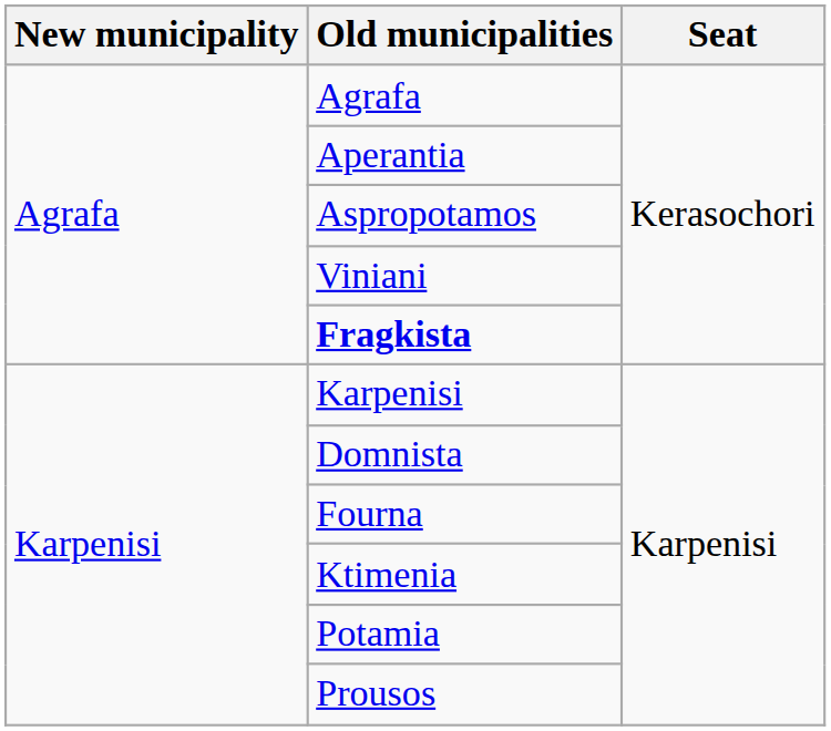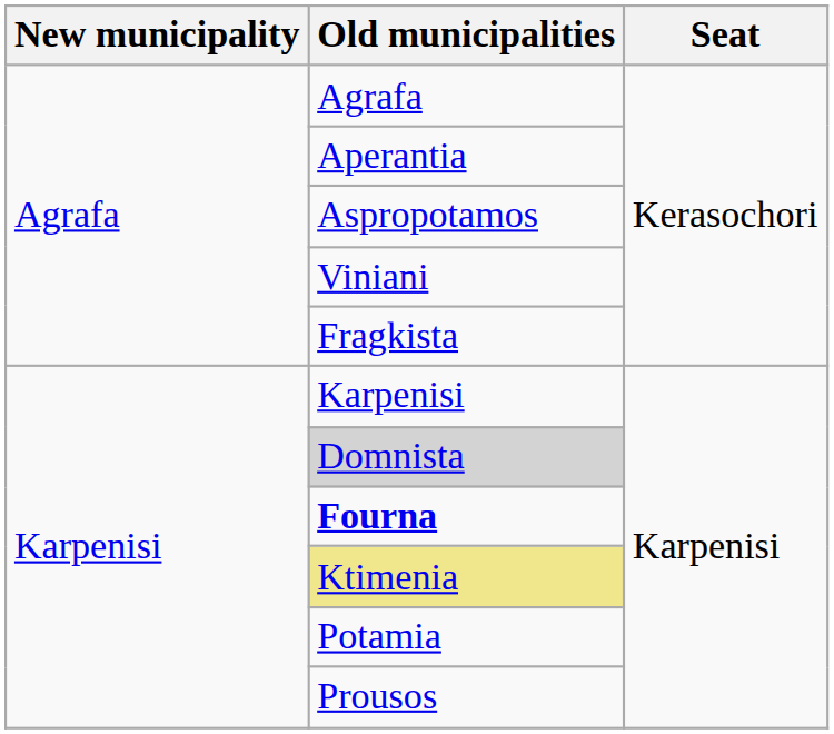Fragkista | Old municipalities: bold -> normal
Domnista | Old municipalities: no background -> lightgrey background
Fourna | Old municipalities: normal -> bold
Ktimenia | Old municipalities: no background -> khaki background
